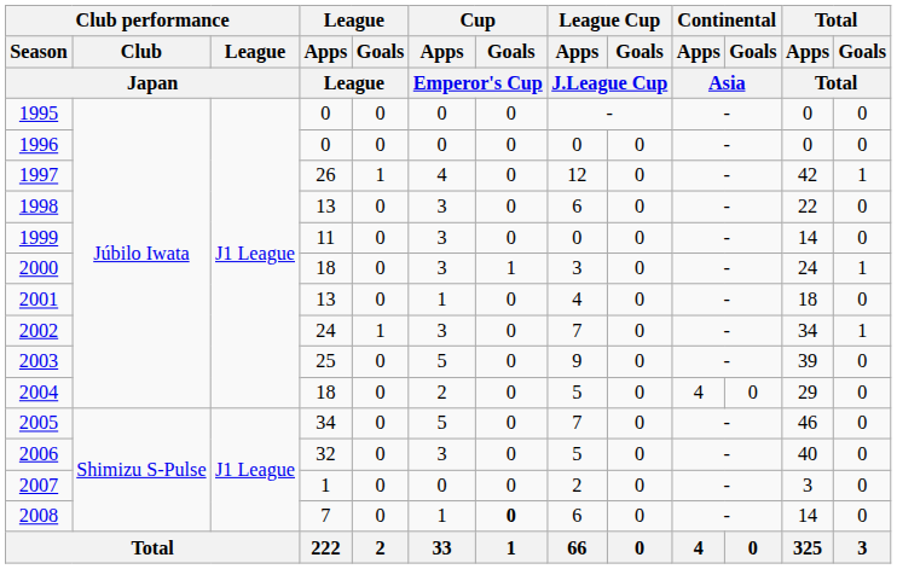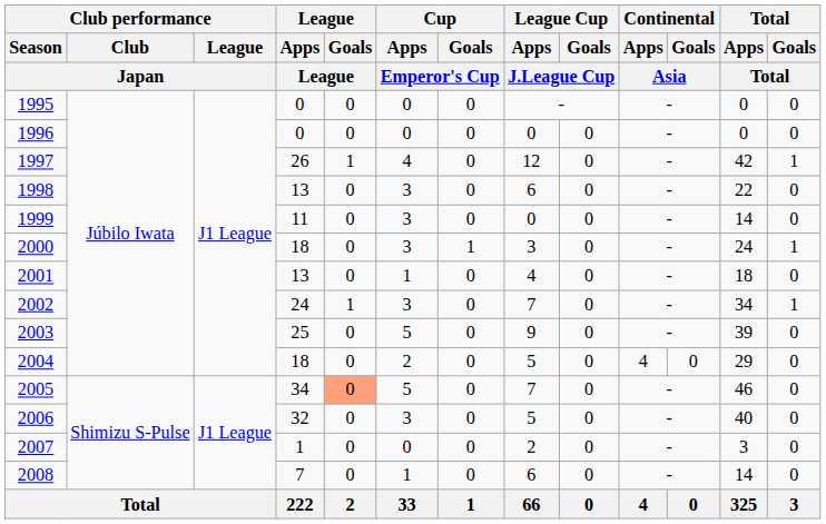2005 | League / Goals / League: no background -> lightsalmon background
2008 | Cup / Goals / Emperor's Cup: bold -> normal
